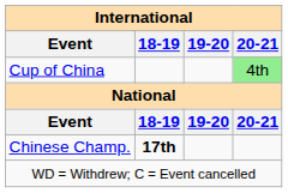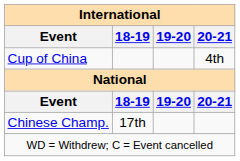Cup of China | 20-21: lightgreen background -> no background
Chinese Champ. | 18-19: bold -> normal
